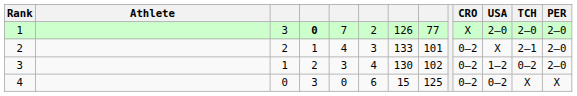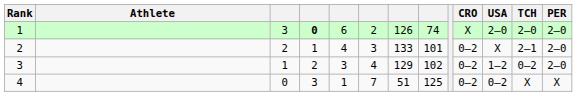row 2 | column 5: 7 -> 6
row 2 | column 8: 77 -> 74
row 4 | column 7: 130 -> 129
row 5 | column 5: 0 -> 1
row 5 | column 6: 6 -> 7
row 5 | column 7: 15 -> 51
